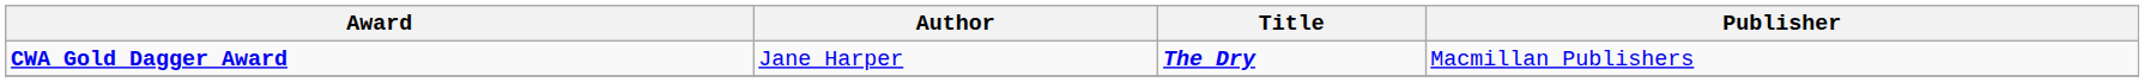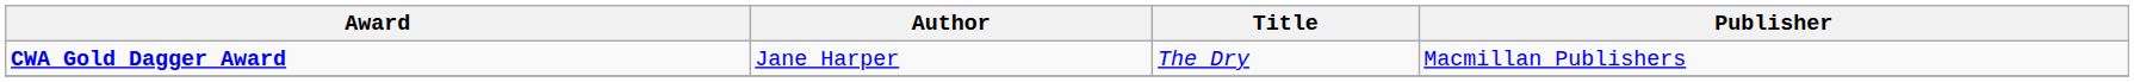CWA Gold Dagger Award | Title: bold -> normal
